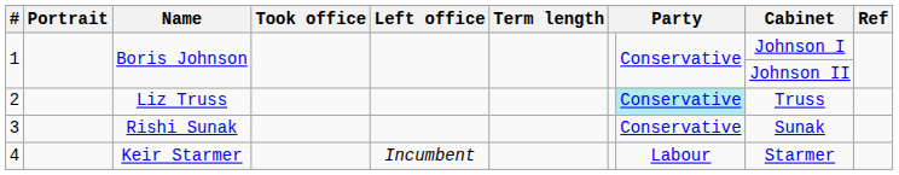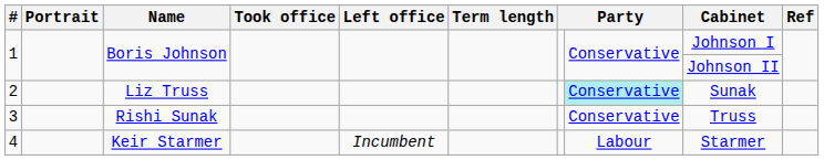2 | Cabinet: Truss -> Sunak
3 | Cabinet: Sunak -> Truss
